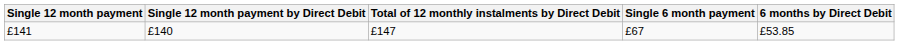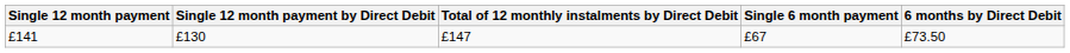row 2 | Single 12 month payment by Direct Debit: £140 -> £130
row 2 | 6 months by Direct Debit: £53.85 -> £73.50
